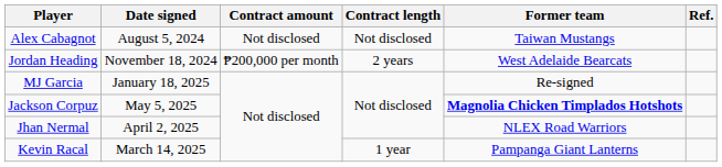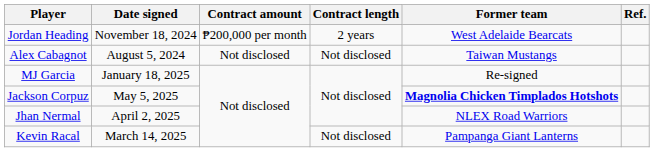rows swapped: Alex Cabagnot <-> Jordan Heading
Kevin Racal | Contract length: 1 year -> Not disclosed
